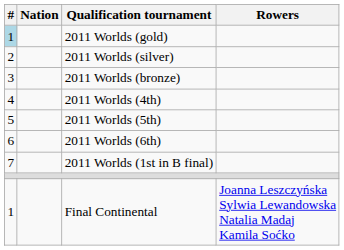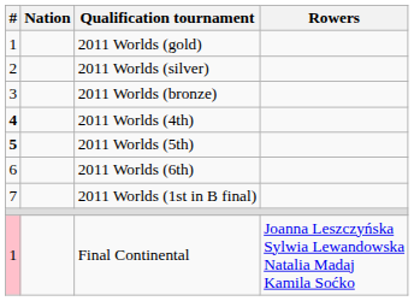2011 Worlds (gold) | #: lightblue background -> no background
2011 Worlds (4th) | #: normal -> bold
2011 Worlds (5th) | #: normal -> bold
Final Continental | #: no background -> pink background
